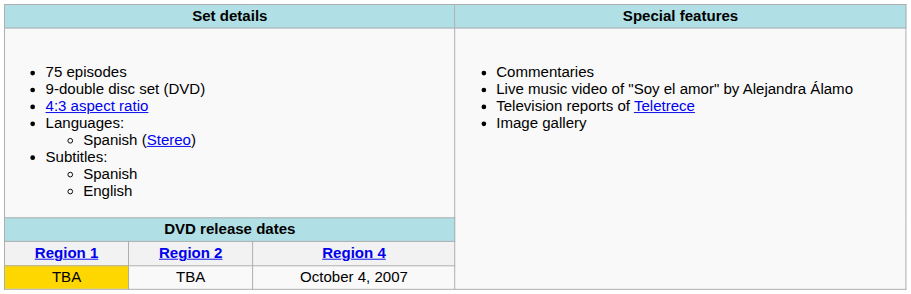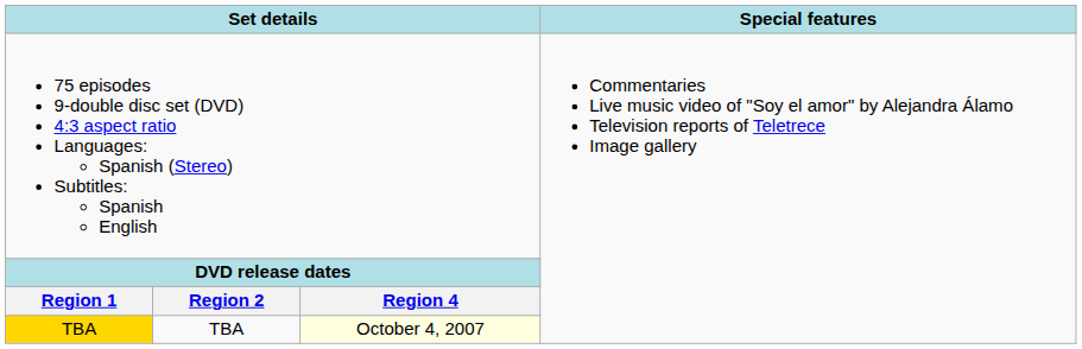row 5 | column 3: no background -> lightyellow background
